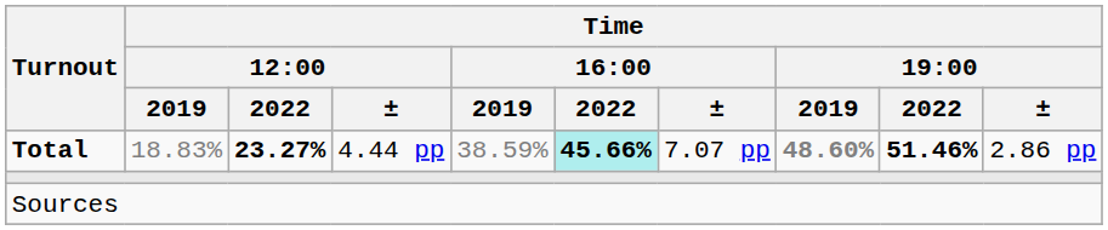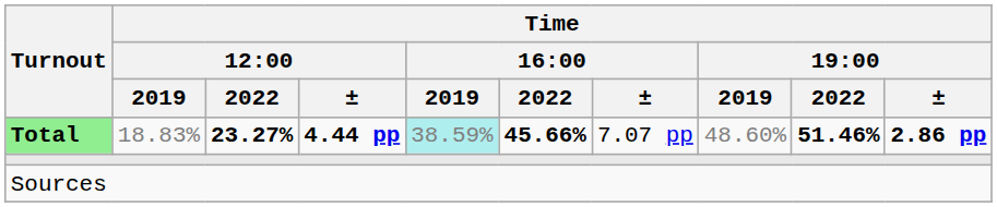Total | Turnout: no background -> lightgreen background
Total | Time / 12:00 / ±: normal -> bold
Total | Time / 16:00 / 2019: no background -> paleturquoise background
Total | Time / 16:00 / 2022: paleturquoise background -> no background
Total | Time / 19:00 / 2019: bold -> normal
Total | Time / 19:00 / ±: normal -> bold
